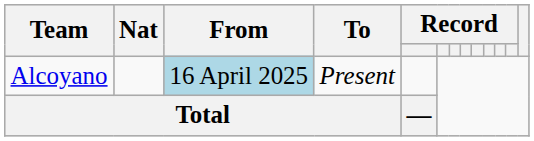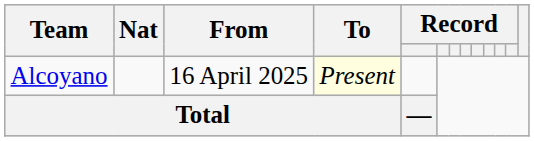Alcoyano | From: lightblue background -> no background
Alcoyano | To: no background -> lightyellow background
